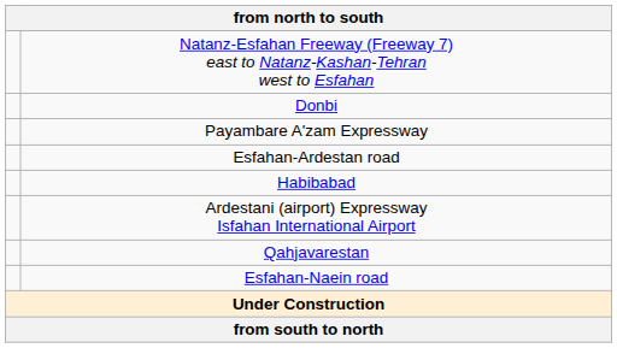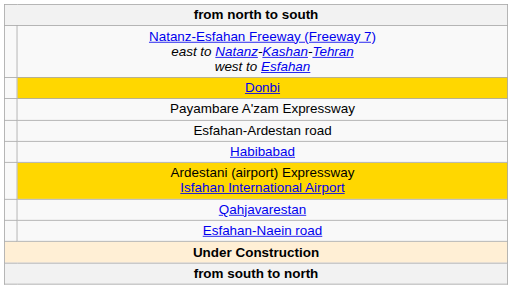Donbi | column 2: no background -> gold background
Ardestani (airport) Expressway Isfahan International Airport | column 2: no background -> gold background
